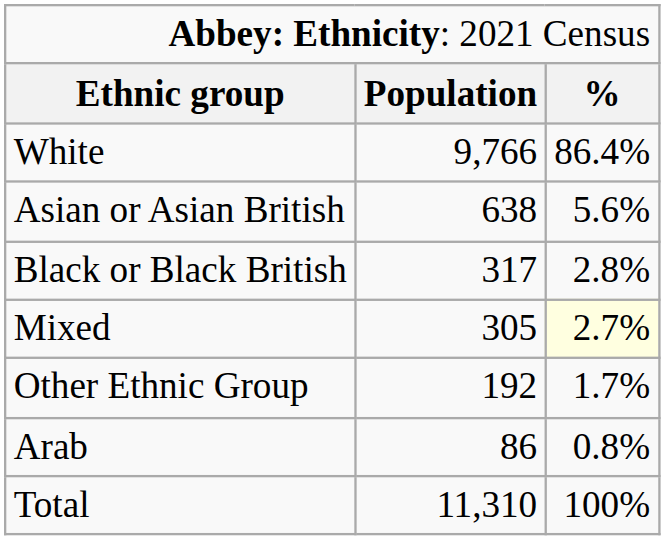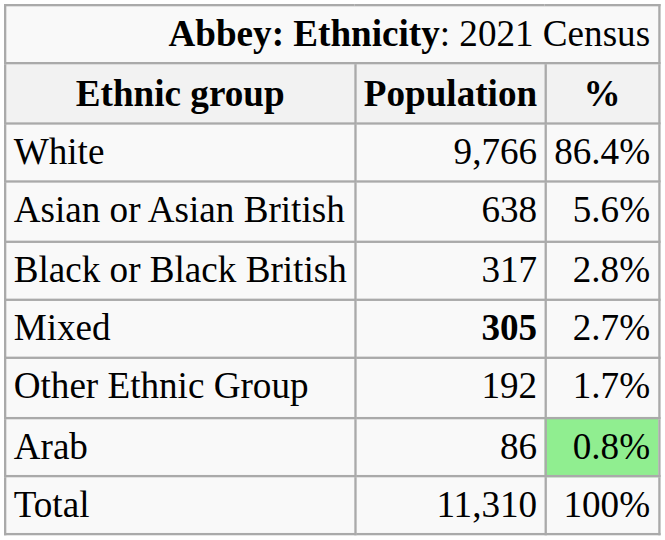Mixed | column 2: normal -> bold
Mixed | column 3: lightyellow background -> no background
Arab | column 3: no background -> lightgreen background
